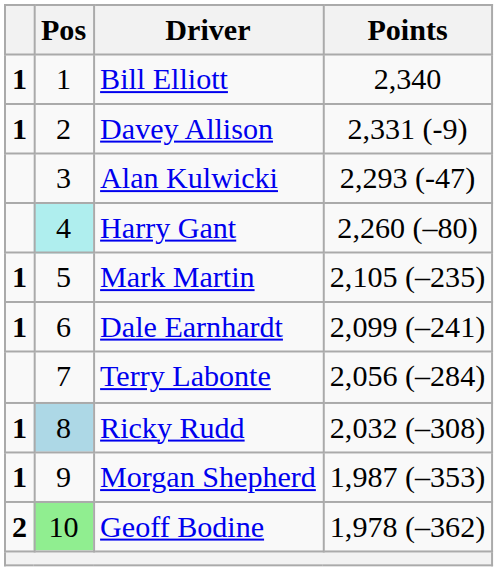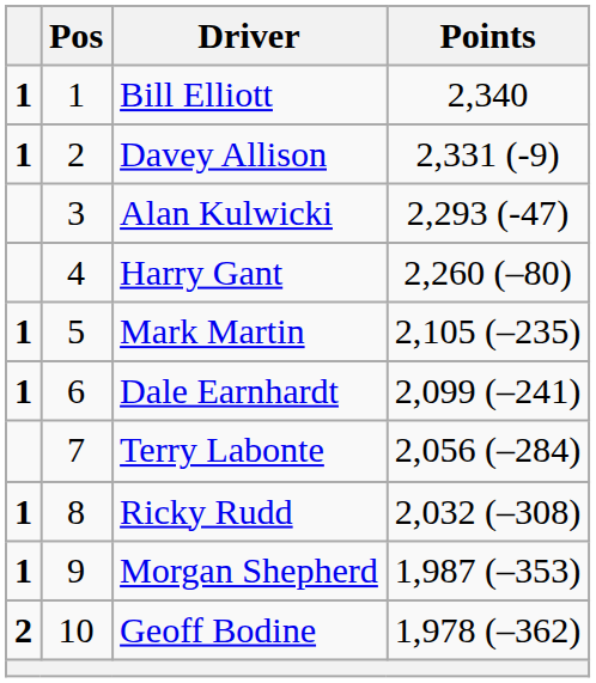Harry Gant | Pos: paleturquoise background -> no background
Ricky Rudd | Pos: lightblue background -> no background
Geoff Bodine | Pos: lightgreen background -> no background
